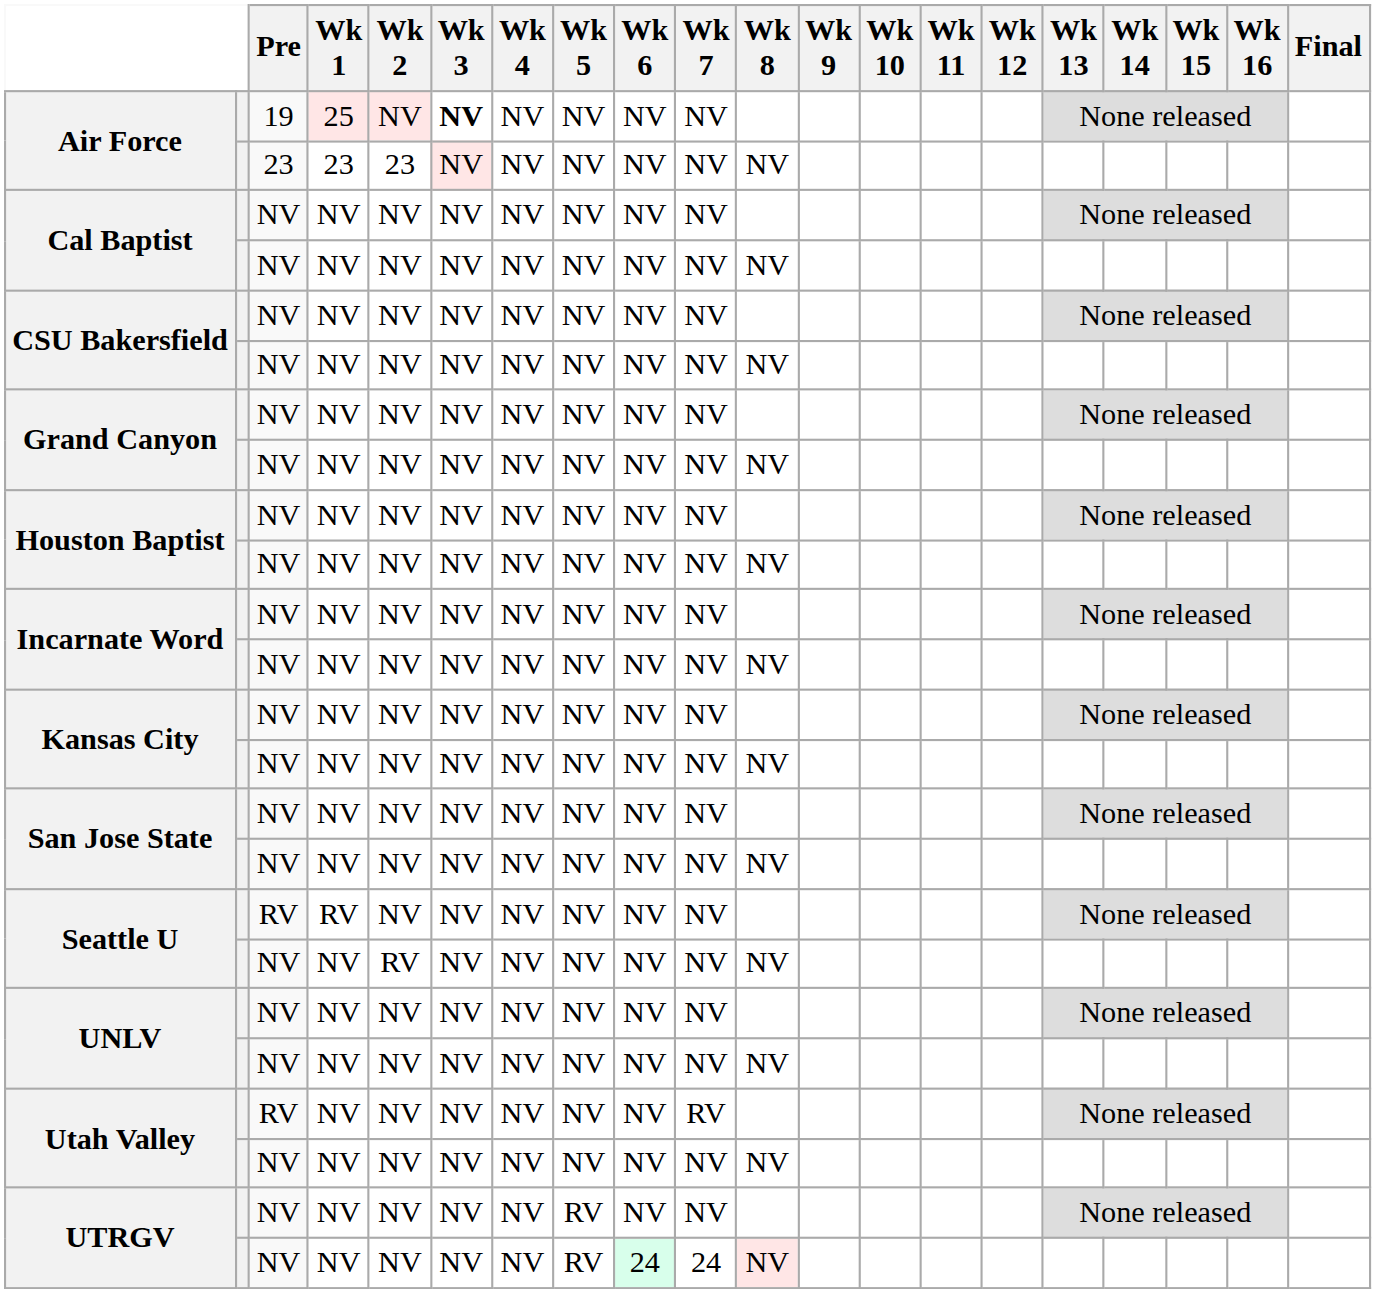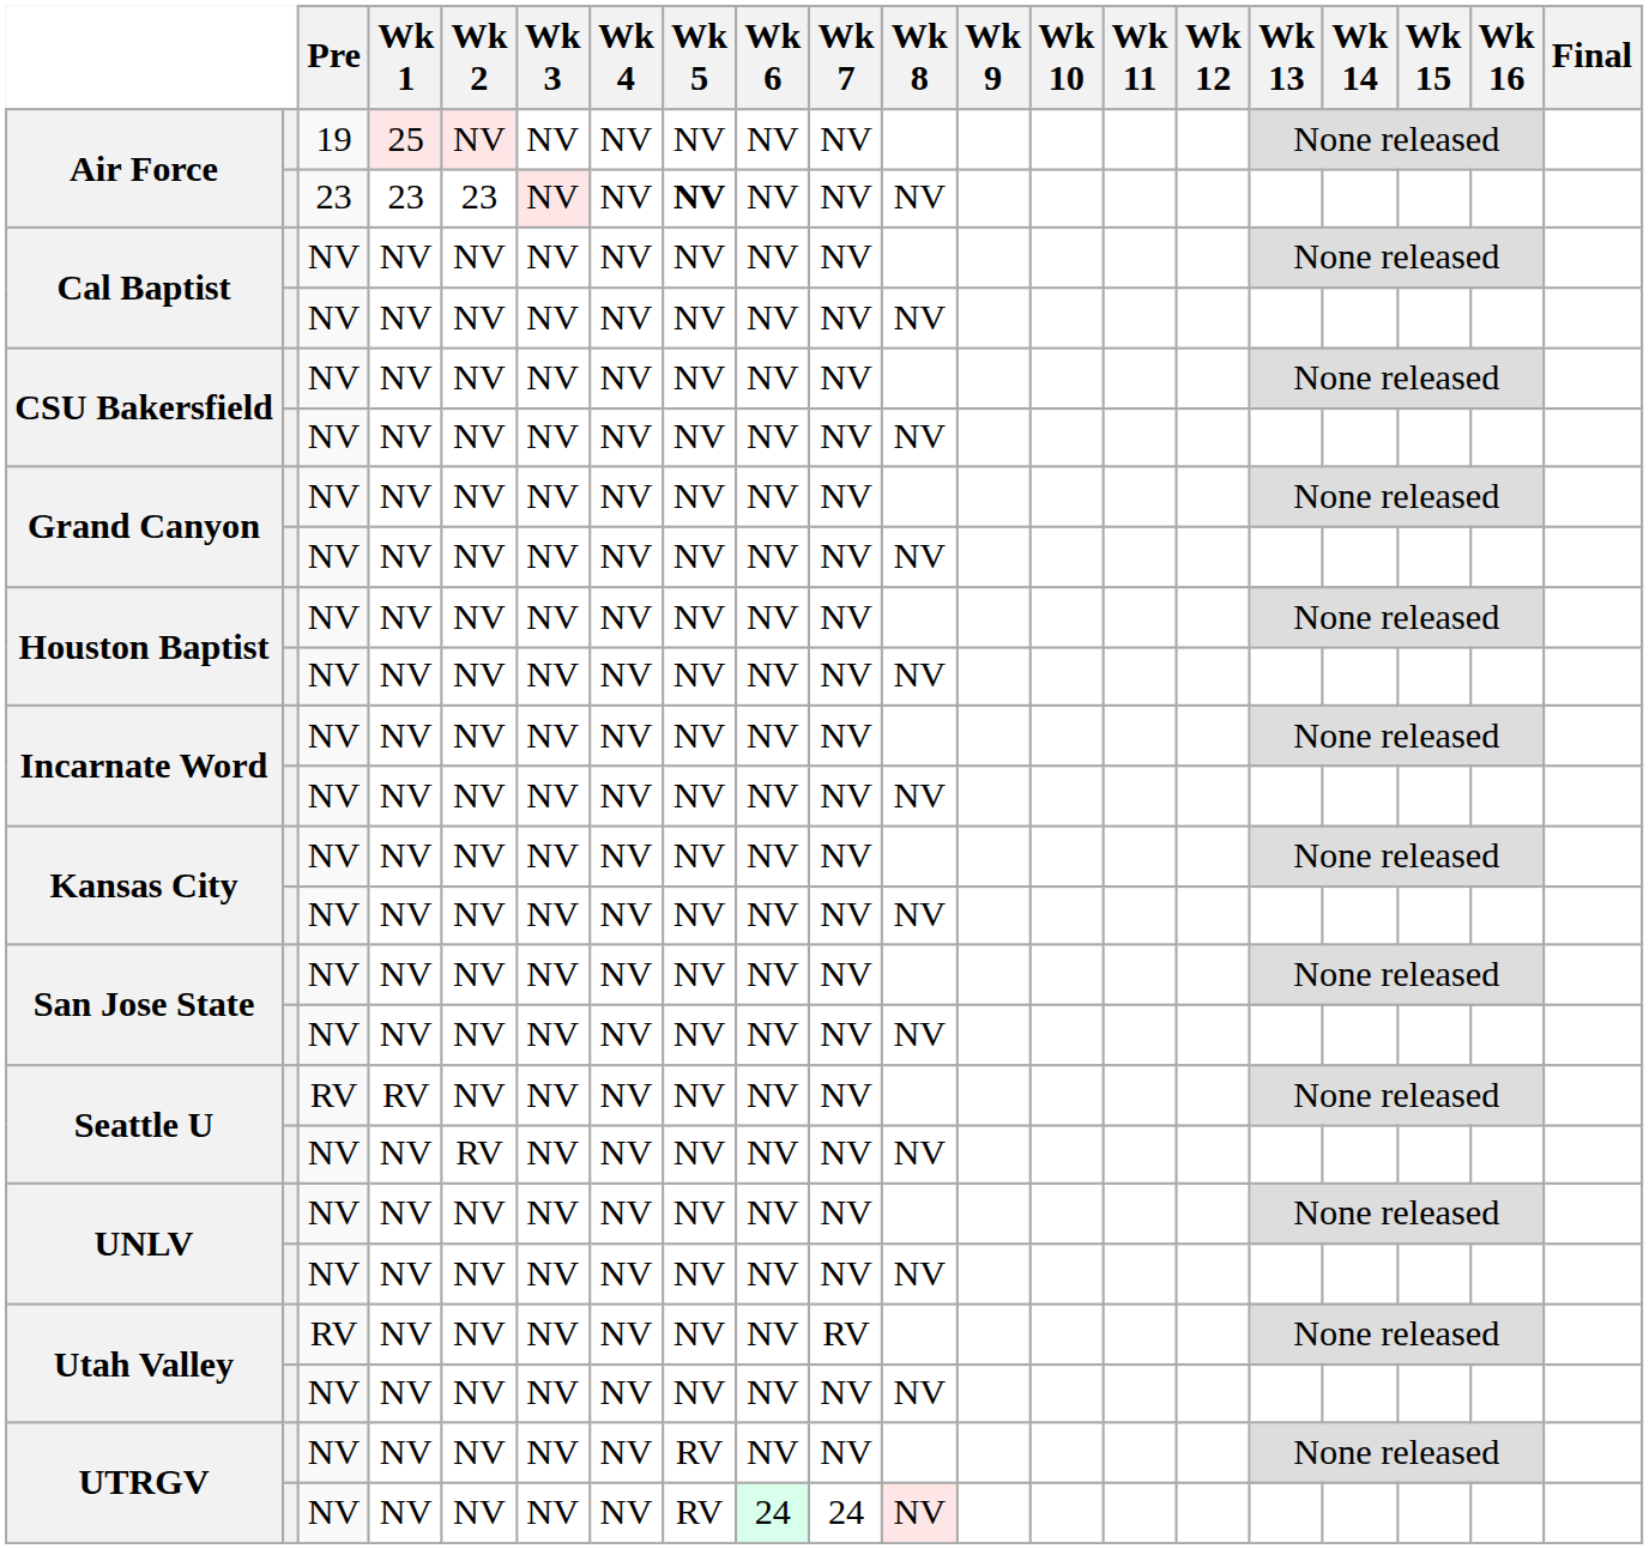Air Force / 19 | Wk 3: bold -> normal
Air Force / 23 | Wk 5: normal -> bold
